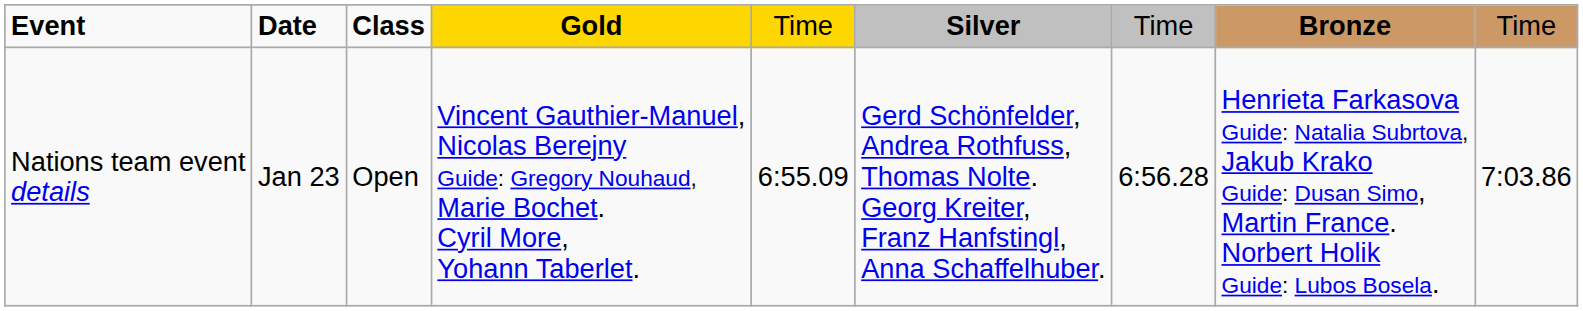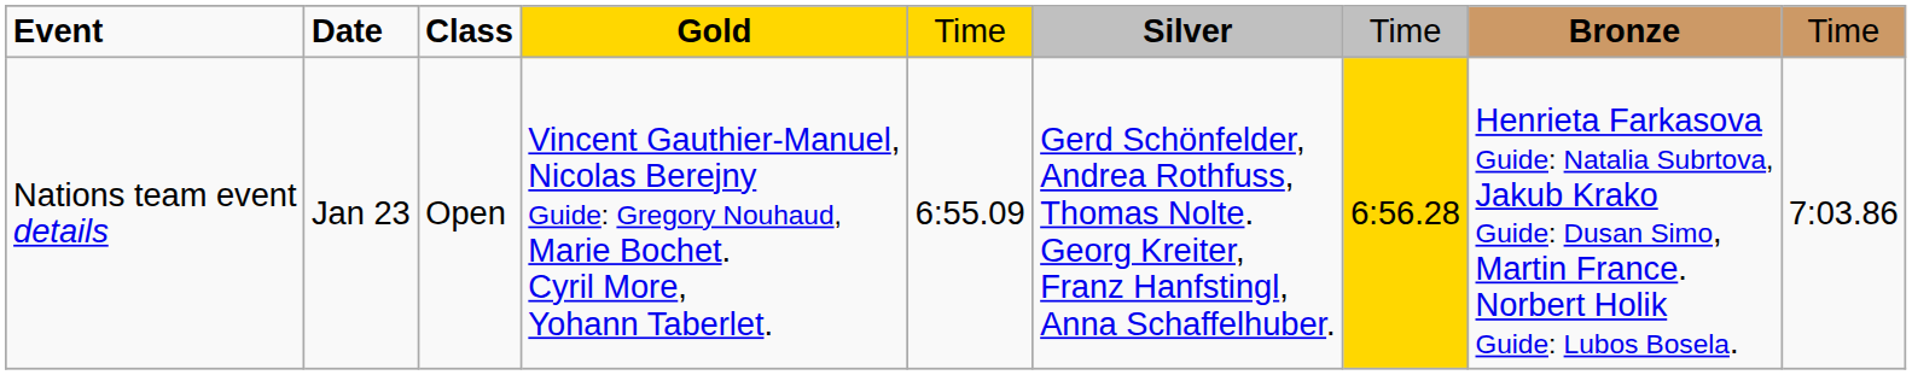Nations team event details | column 7: no background -> gold background
